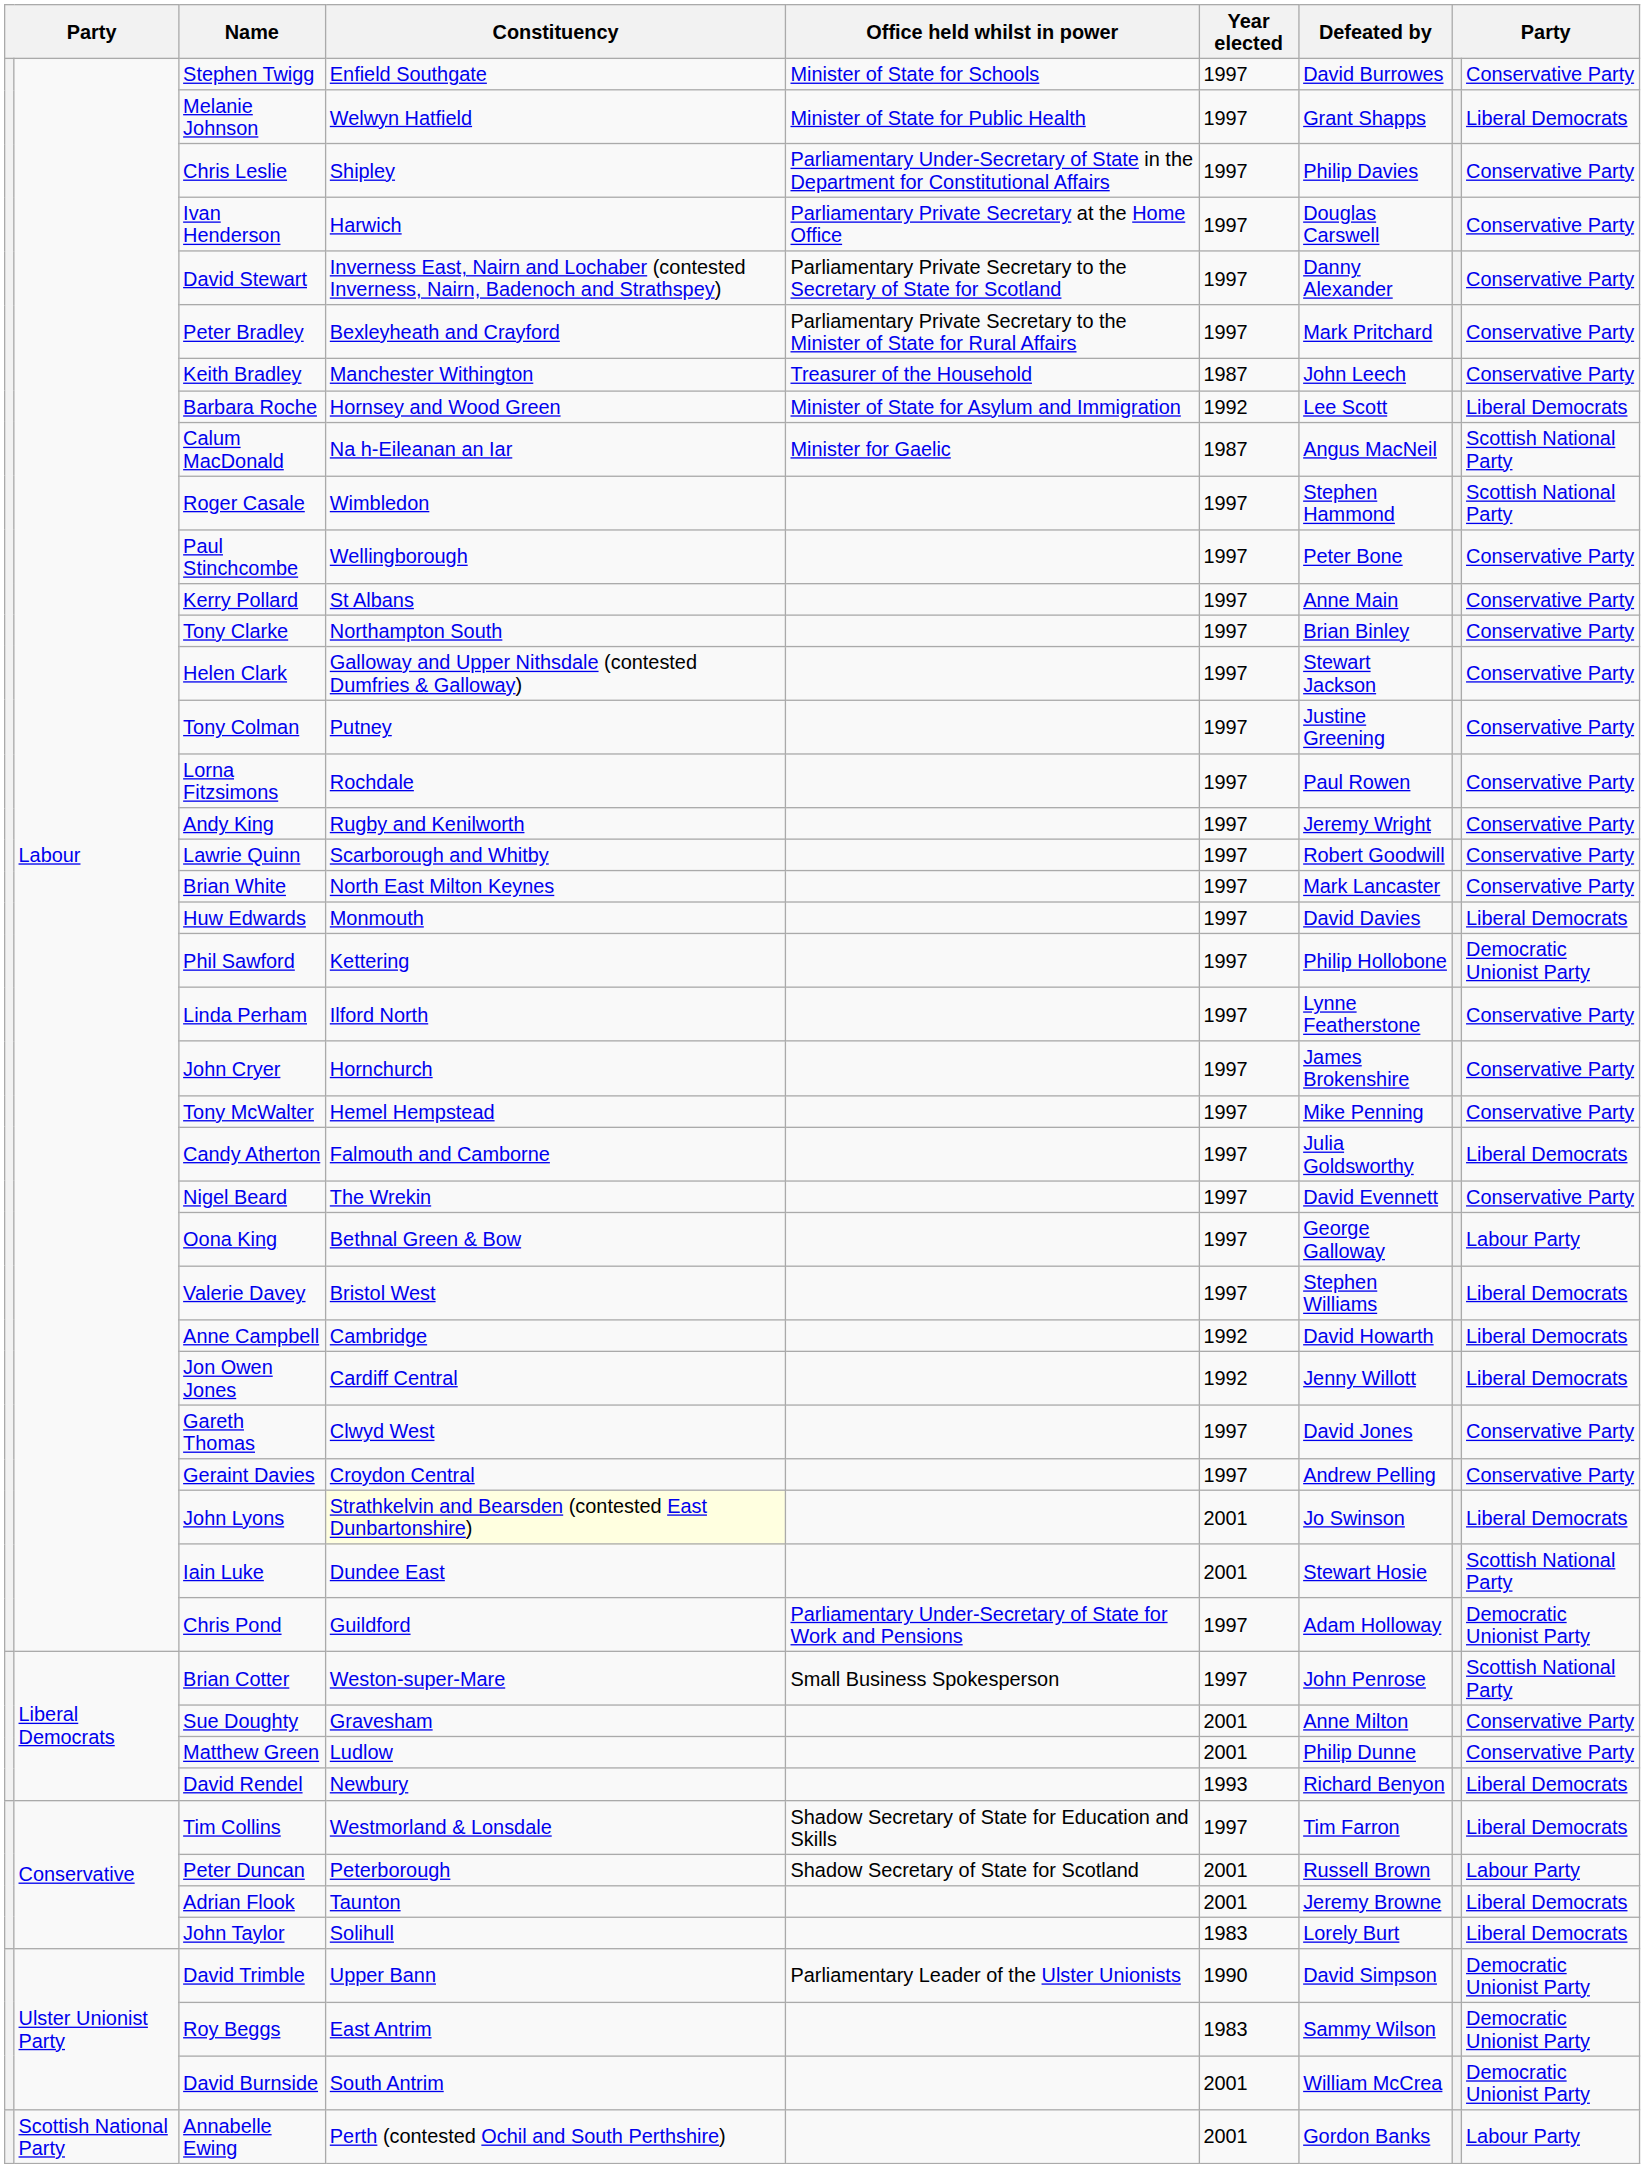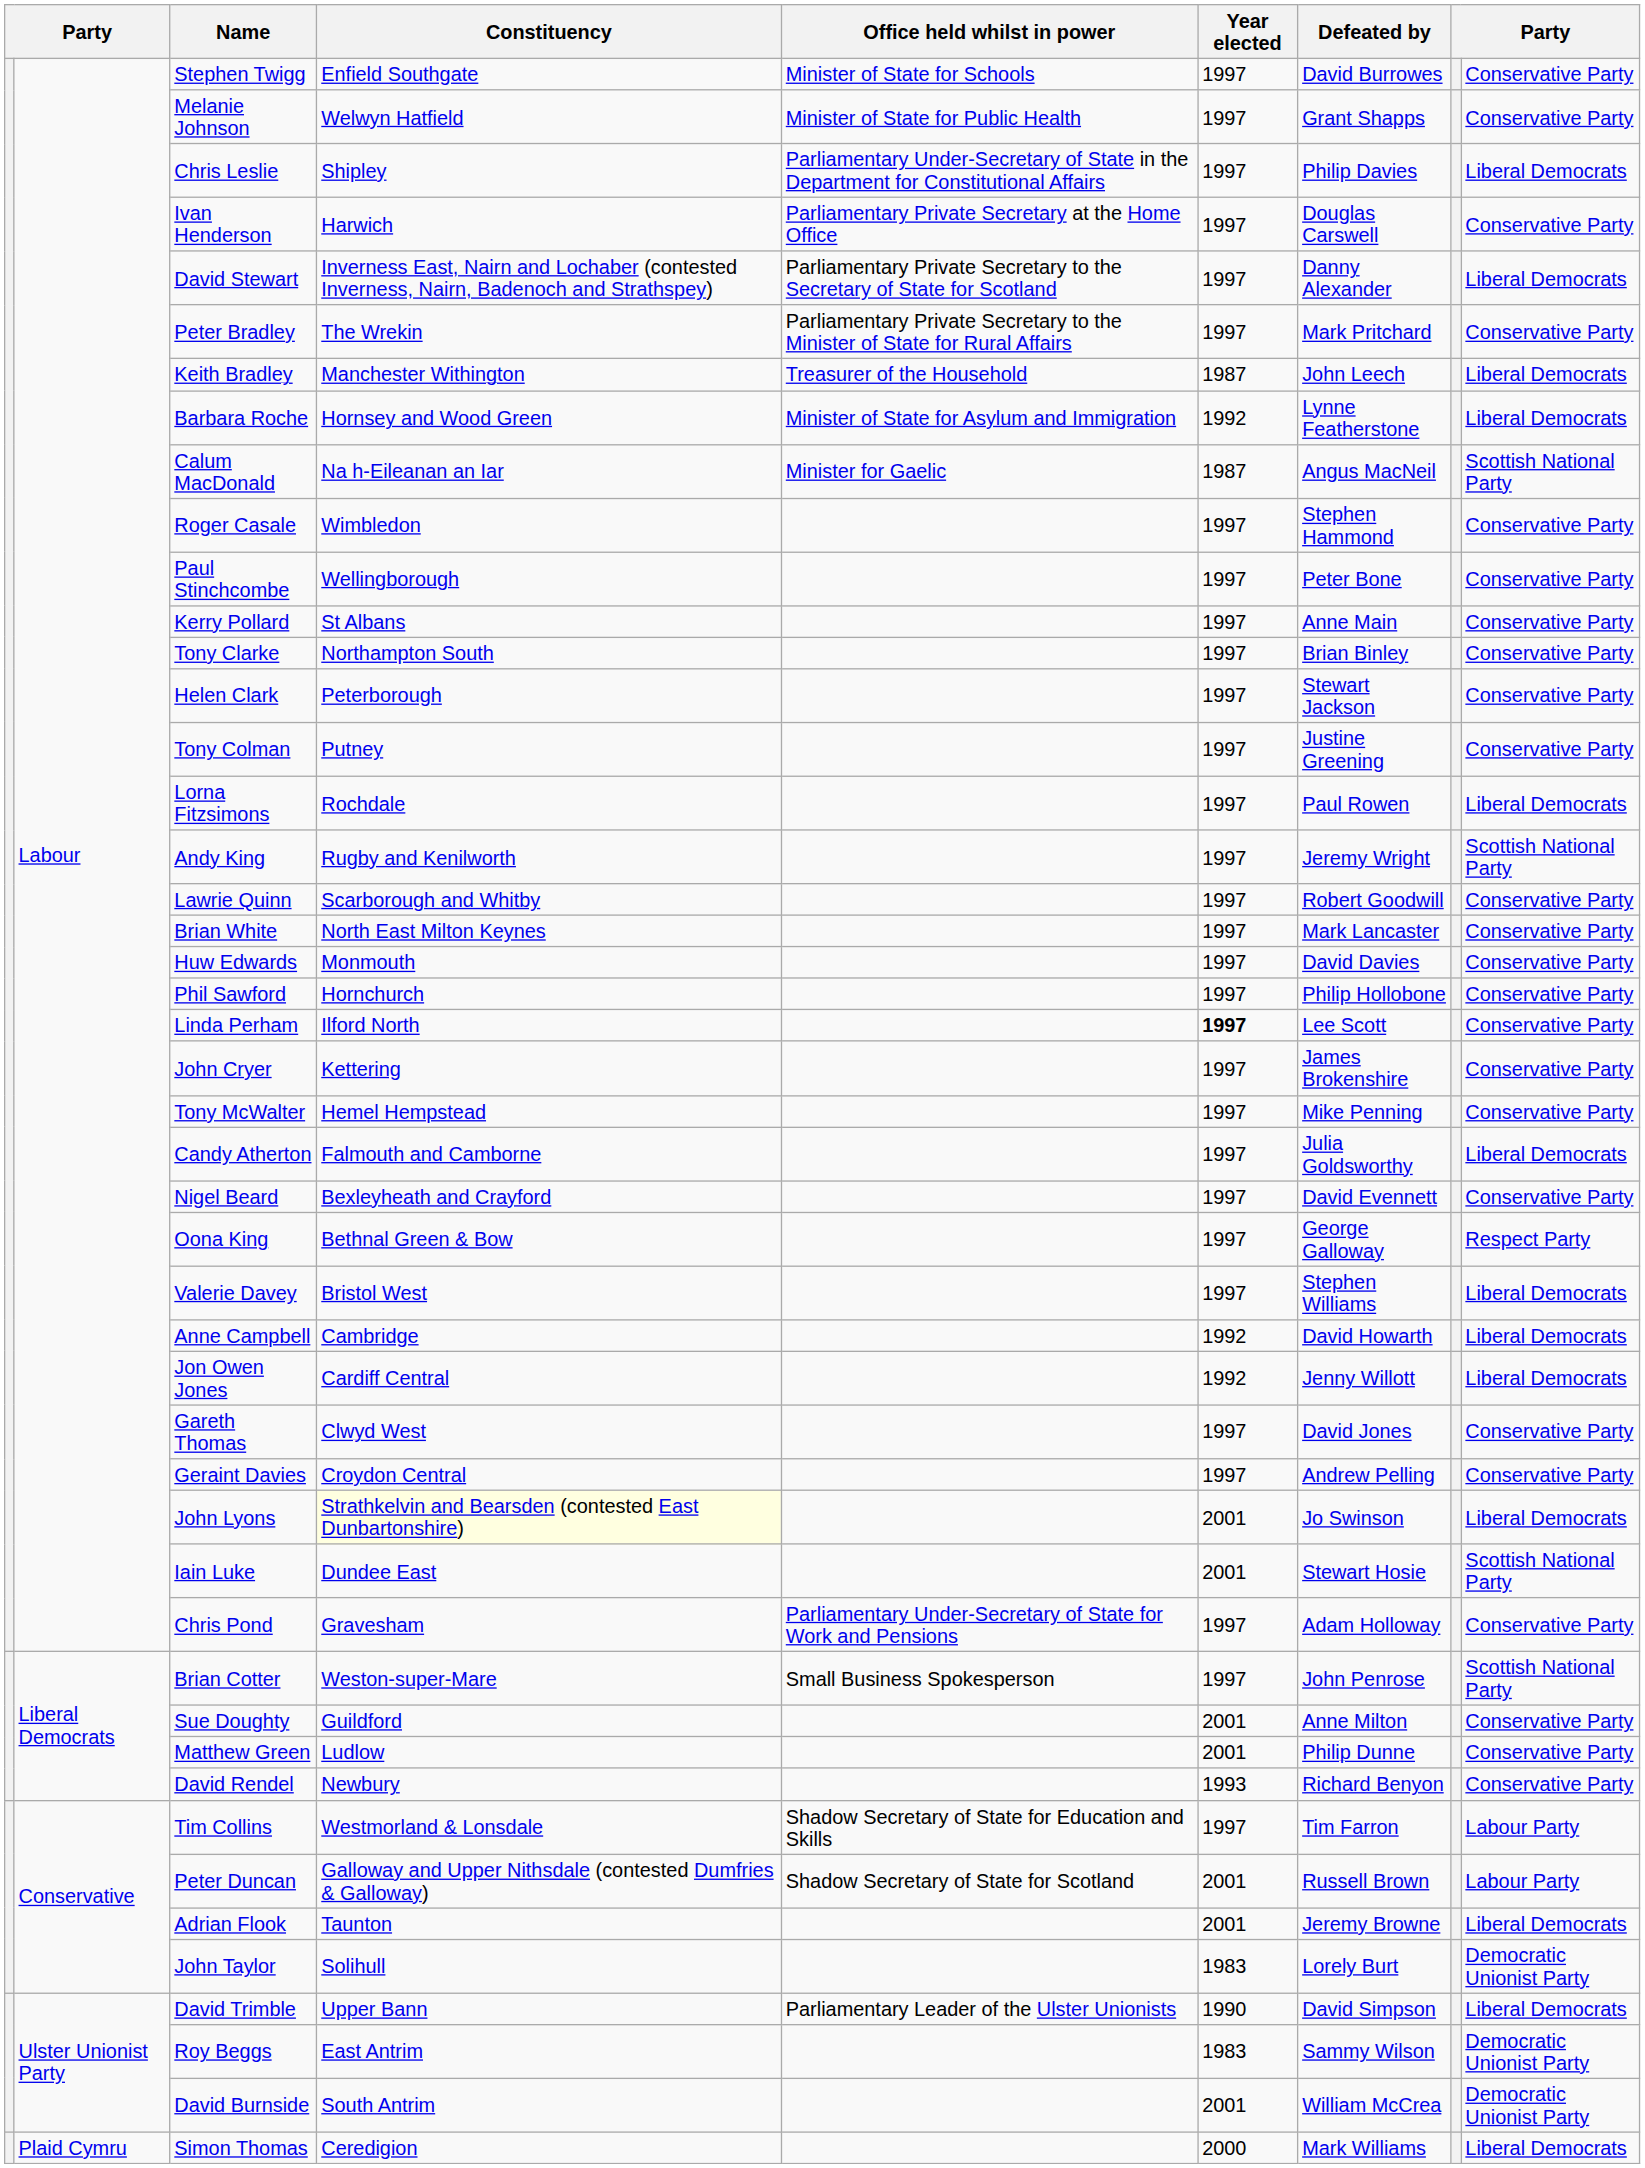Melanie Johnson | column 9: Liberal Democrats -> Conservative Party
Chris Leslie | column 9: Conservative Party -> Liberal Democrats
David Stewart | column 9: Conservative Party -> Liberal Democrats
Peter Bradley | Constituency: Bexleyheath and Crayford -> The Wrekin
Keith Bradley | column 9: Conservative Party -> Liberal Democrats
Barbara Roche | Defeated by: Lee Scott -> Lynne Featherstone
Roger Casale | column 9: Scottish National Party -> Conservative Party
Helen Clark | Constituency: Galloway and Upper Nithsdale (contested Dumfries & Galloway) -> Peterborough
Lorna Fitzsimons | column 9: Conservative Party -> Liberal Democrats
Andy King | column 9: Conservative Party -> Scottish National Party
Huw Edwards | column 9: Liberal Democrats -> Conservative Party
Phil Sawford | Constituency: Kettering -> Hornchurch
Phil Sawford | column 9: Democratic Unionist Party -> Conservative Party
Linda Perham | Year elected: normal -> bold
Linda Perham | Defeated by: Lynne Featherstone -> Lee Scott
John Cryer | Constituency: Hornchurch -> Kettering
Nigel Beard | Constituency: The Wrekin -> Bexleyheath and Crayford
Oona King | column 9: Labour Party -> Respect Party
Chris Pond | Constituency: Guildford -> Gravesham
Chris Pond | column 9: Democratic Unionist Party -> Conservative Party
Sue Doughty | Constituency: Gravesham -> Guildford
David Rendel | column 9: Liberal Democrats -> Conservative Party
Tim Collins | column 9: Liberal Democrats -> Labour Party
Peter Duncan | Constituency: Peterborough -> Galloway and Upper Nithsdale (contested Dumfries & Galloway)
John Taylor | column 9: Liberal Democrats -> Democratic Unionist Party
David Trimble | column 9: Democratic Unionist Party -> Liberal Democrats
+ row: Plaid Cymru | Simon Thomas | Ceredigion | 2000 | Mark Williams | Liberal Democrats
- row: Scottish National Party | Annabelle Ewing | Perth (contested Ochil and South Perthshire) | 2001 | Gordon Banks | Labour Party
